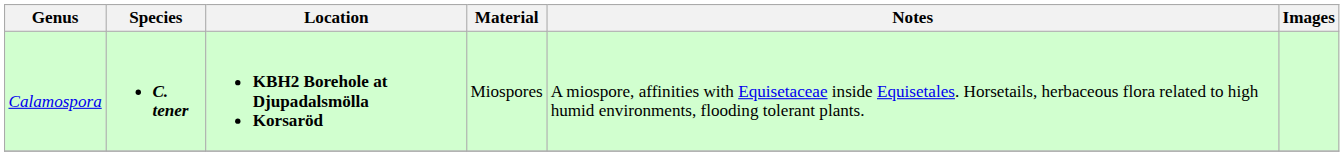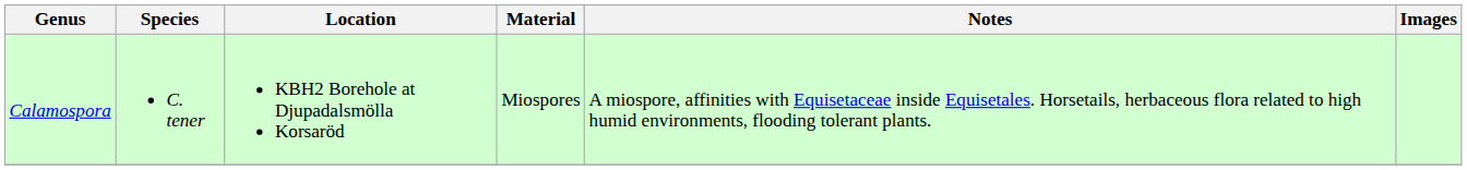Calamospora | Species: bold -> normal
Calamospora | Location: bold -> normal
